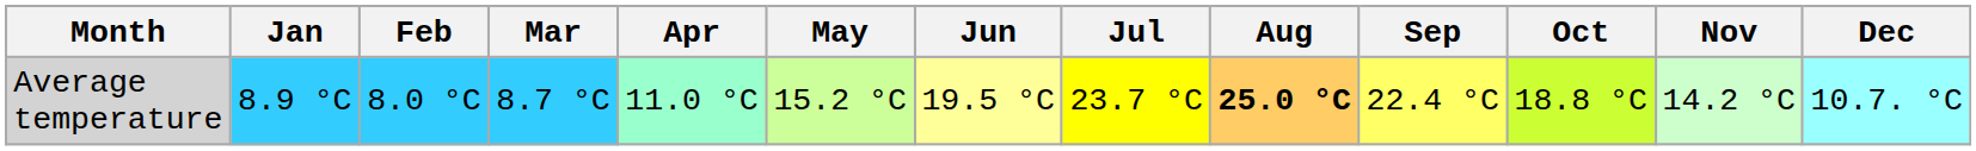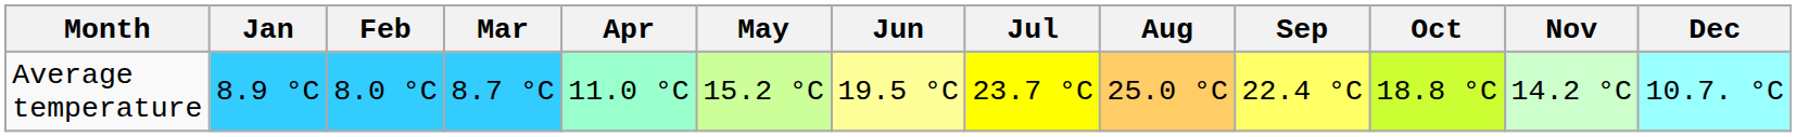row 2 | Month: lightgrey background -> no background
row 2 | Aug: bold -> normal
